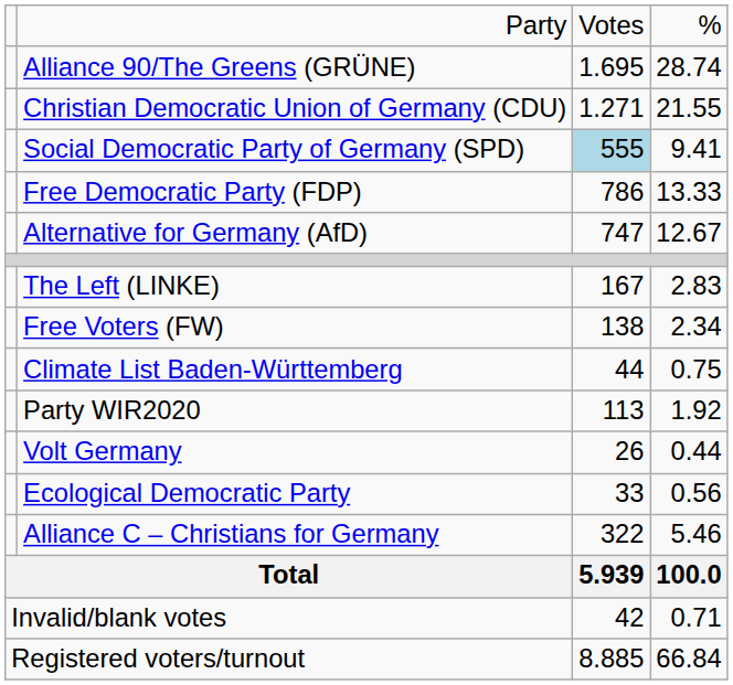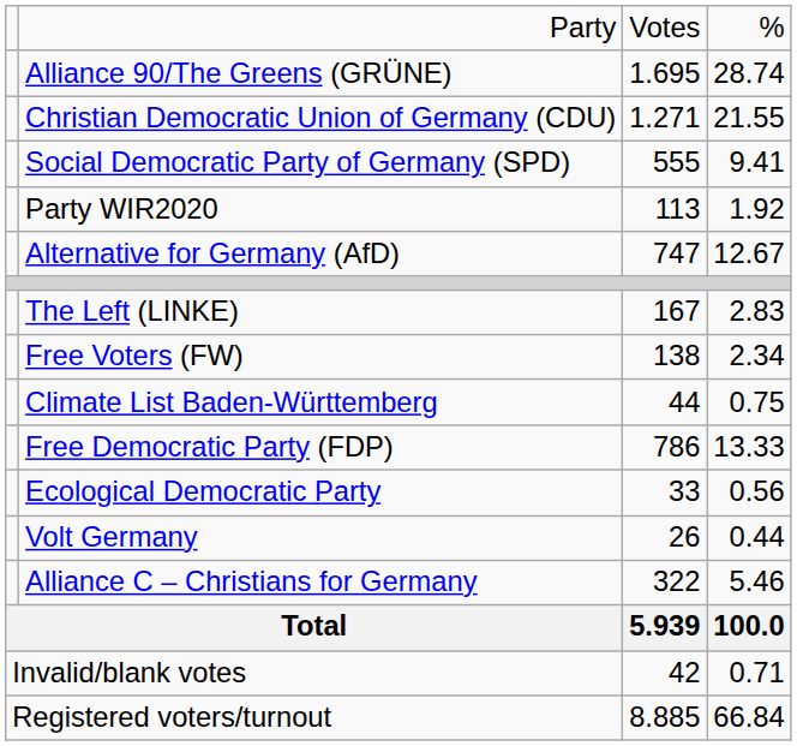Social Democratic Party of Germany (SPD) | column 3: lightblue background -> no background
rows swapped: Free Democratic Party (FDP) <-> Party WIR2020
rows swapped: Ecological Democratic Party <-> Volt Germany
